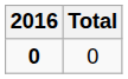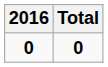row 2 | Total: normal -> bold
